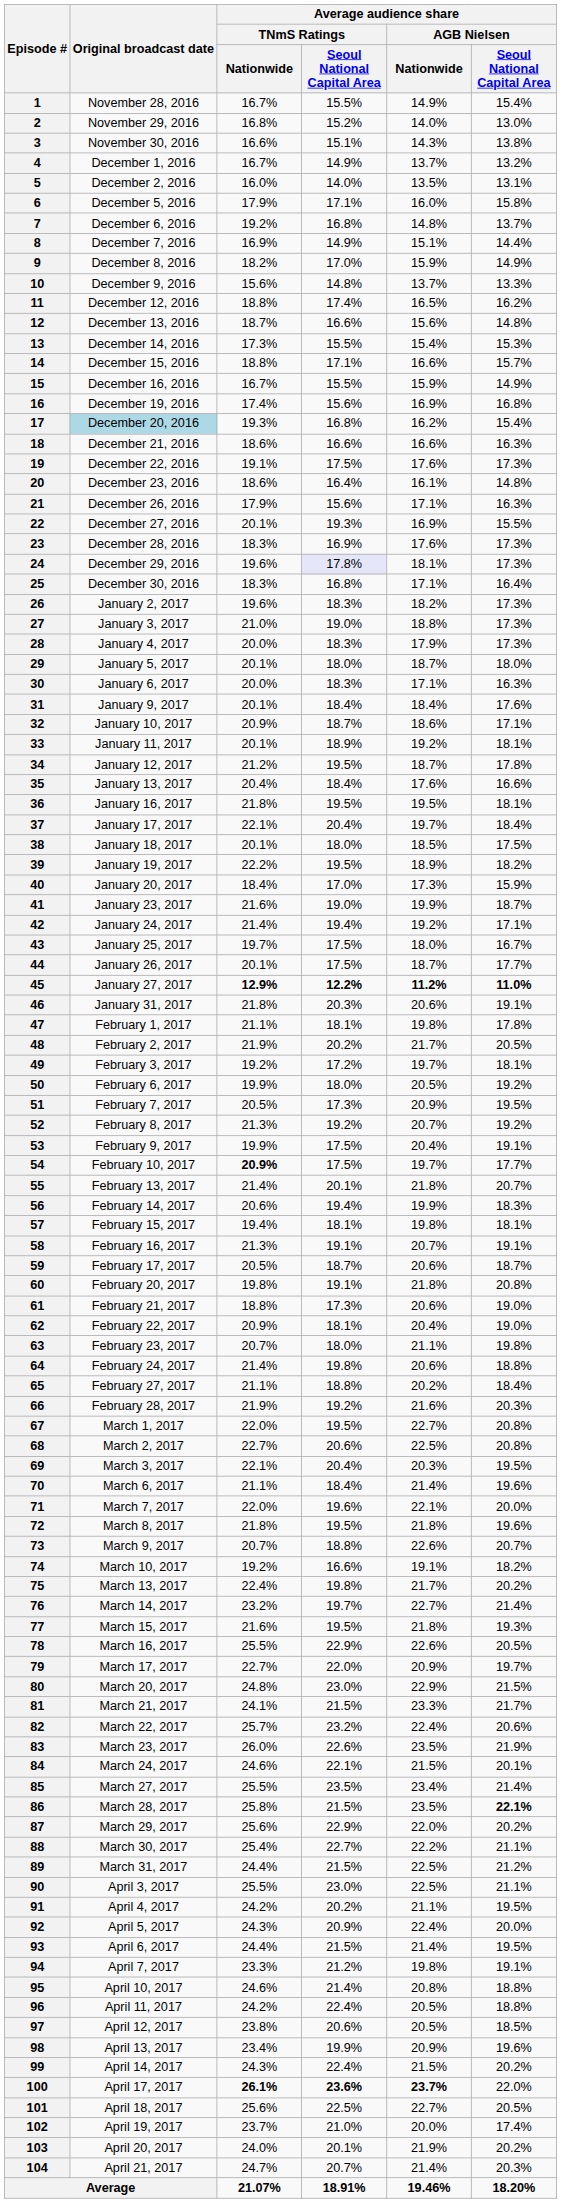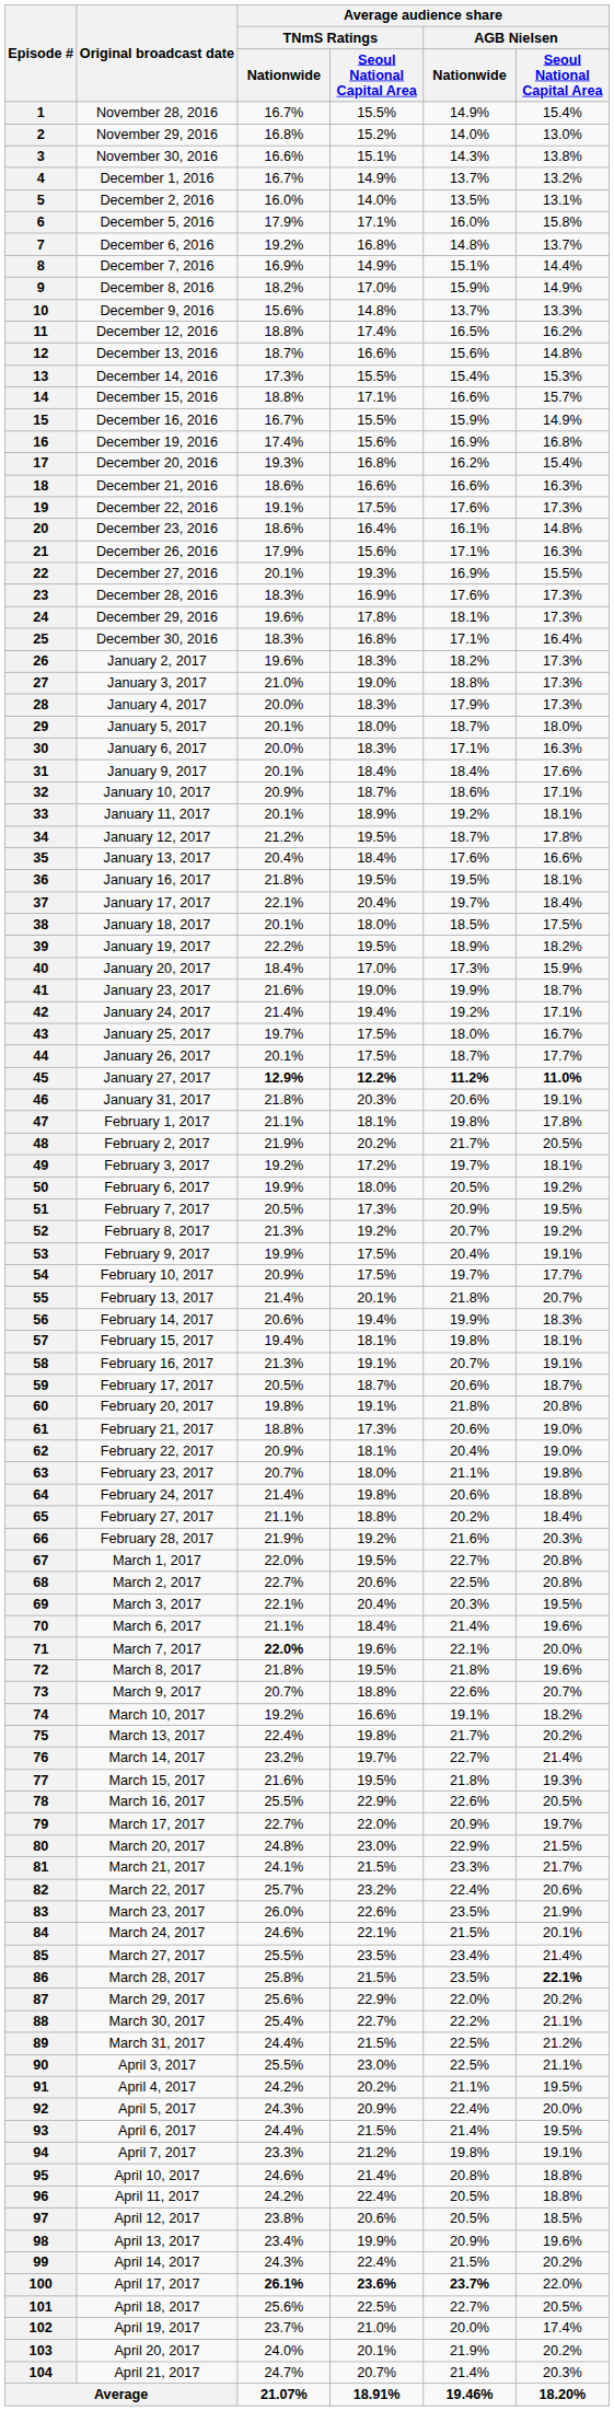17 | Original broadcast date: lightblue background -> no background
24 | column 4: lavender background -> no background
54 | Average audience share / TNmS Ratings / Nationwide: bold -> normal
71 | Average audience share / TNmS Ratings / Nationwide: normal -> bold
